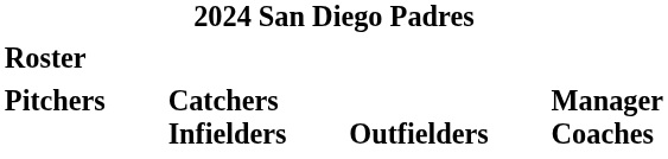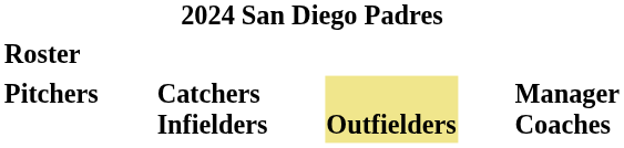Pitchers | column 3: no background -> khaki background
